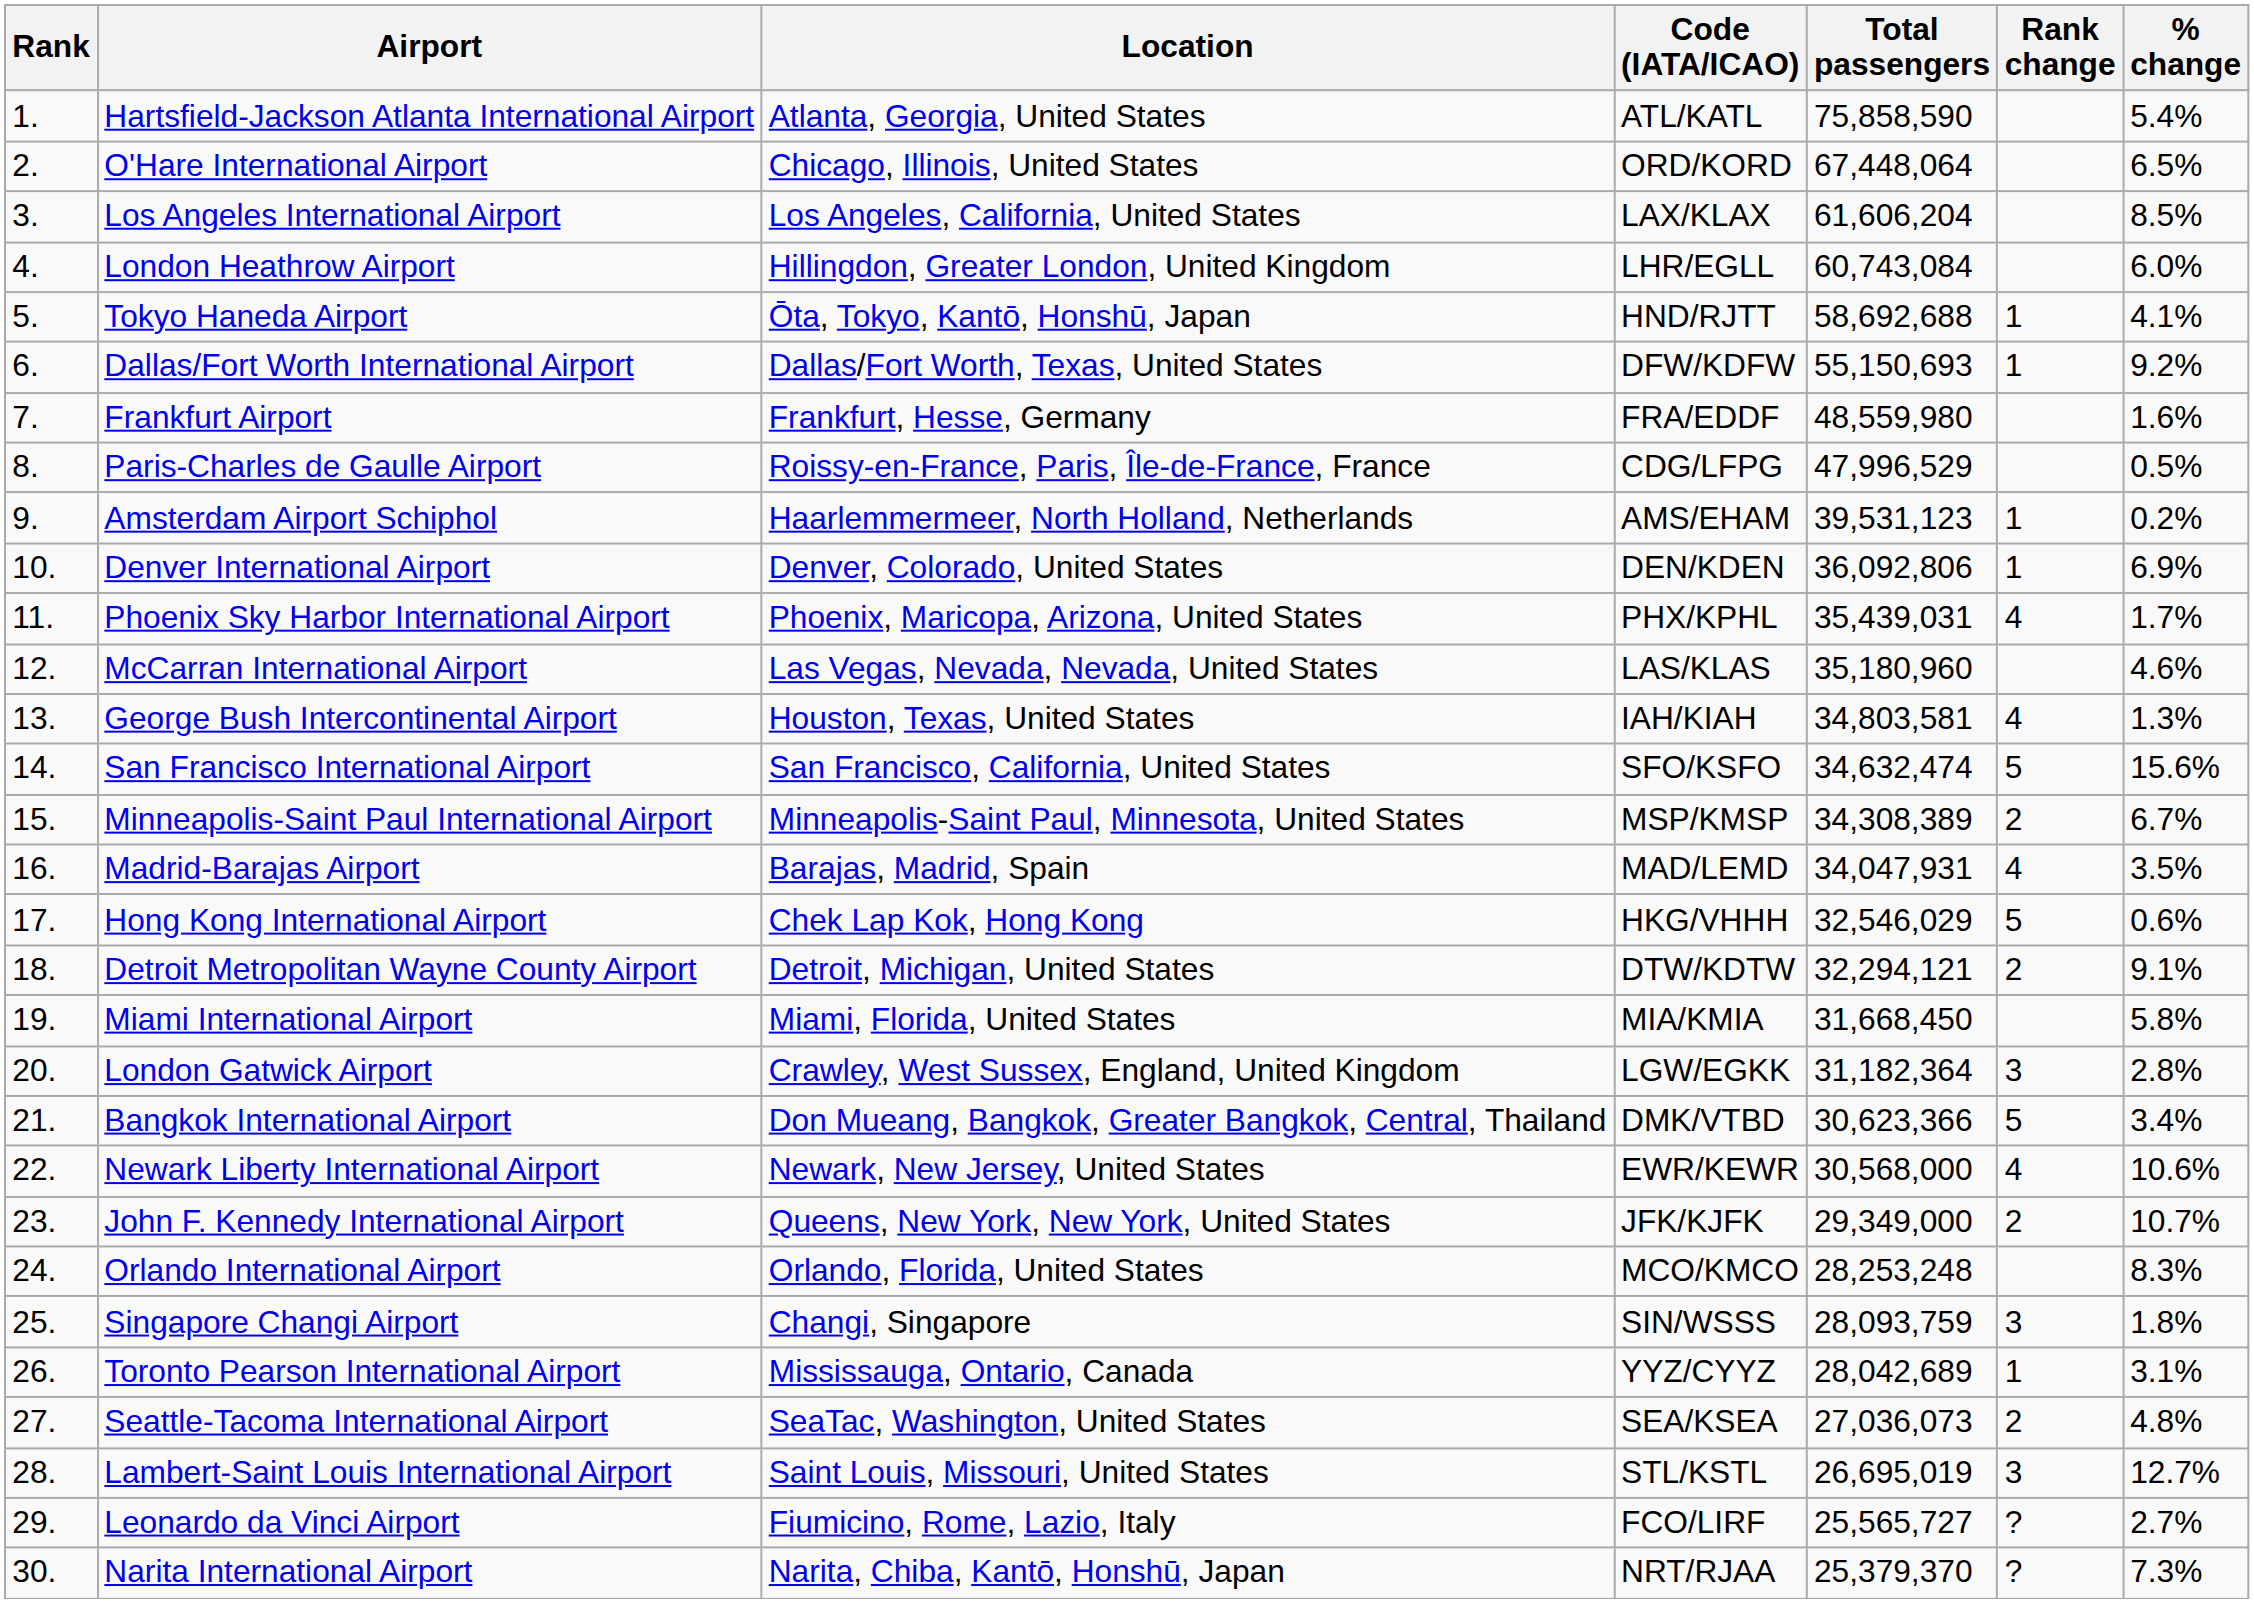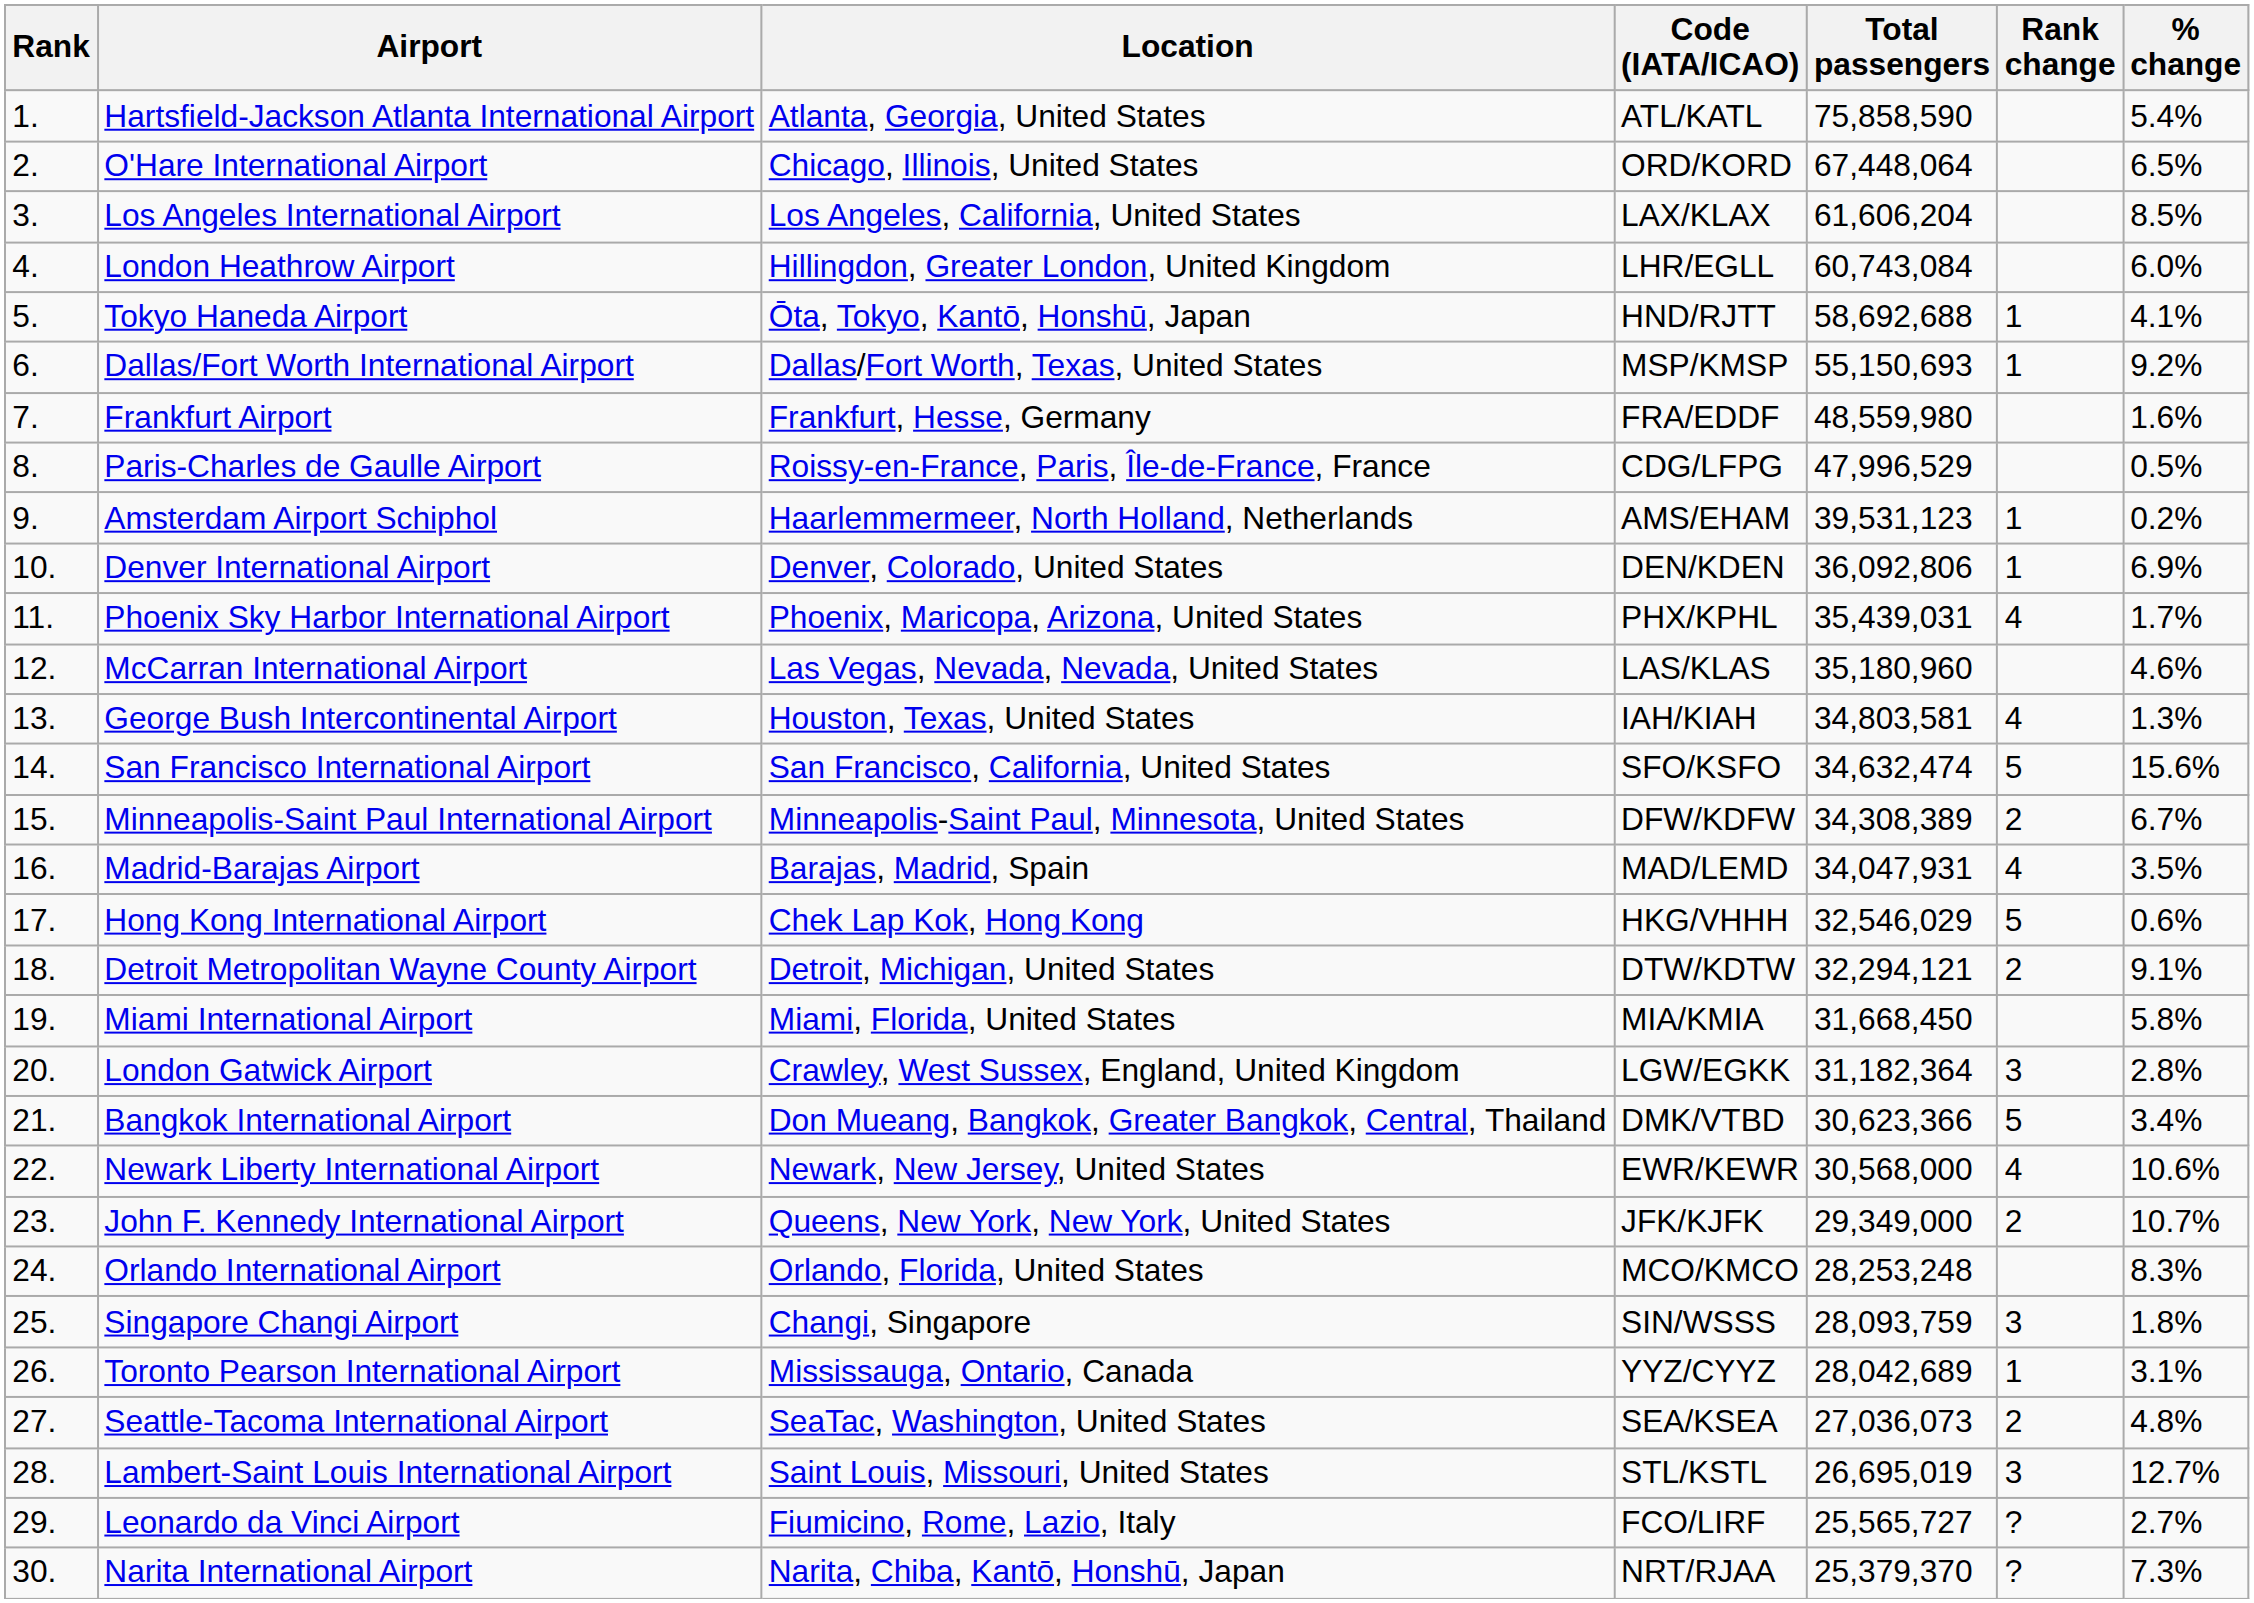Dallas/Fort Worth International Airport | Code (IATA/ICAO): DFW/KDFW -> MSP/KMSP
Minneapolis-Saint Paul International Airport | Code (IATA/ICAO): MSP/KMSP -> DFW/KDFW
